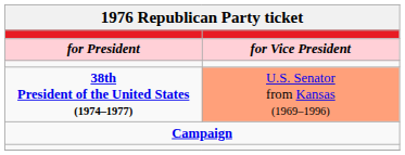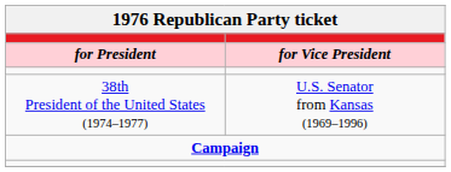38th President of the United States (1974–1977) | column 1: bold -> normal
38th President of the United States (1974–1977) | column 2: lightsalmon background -> no background
